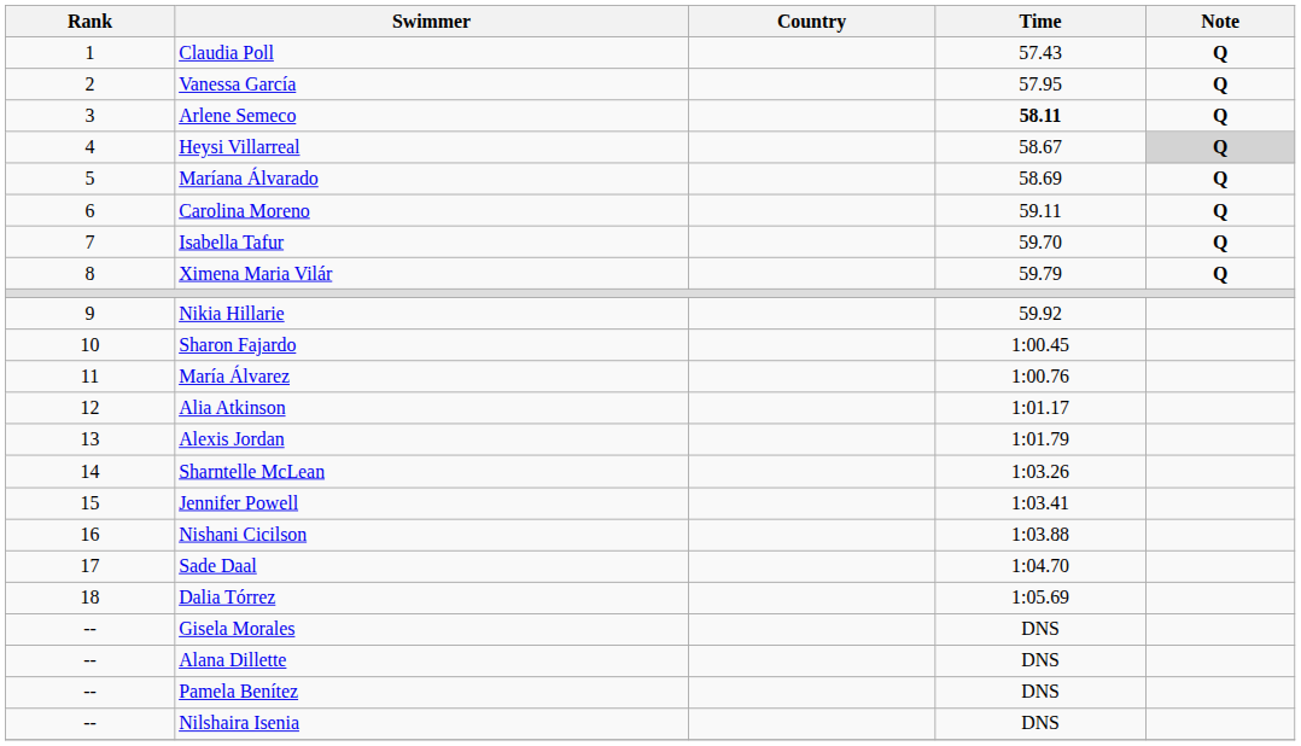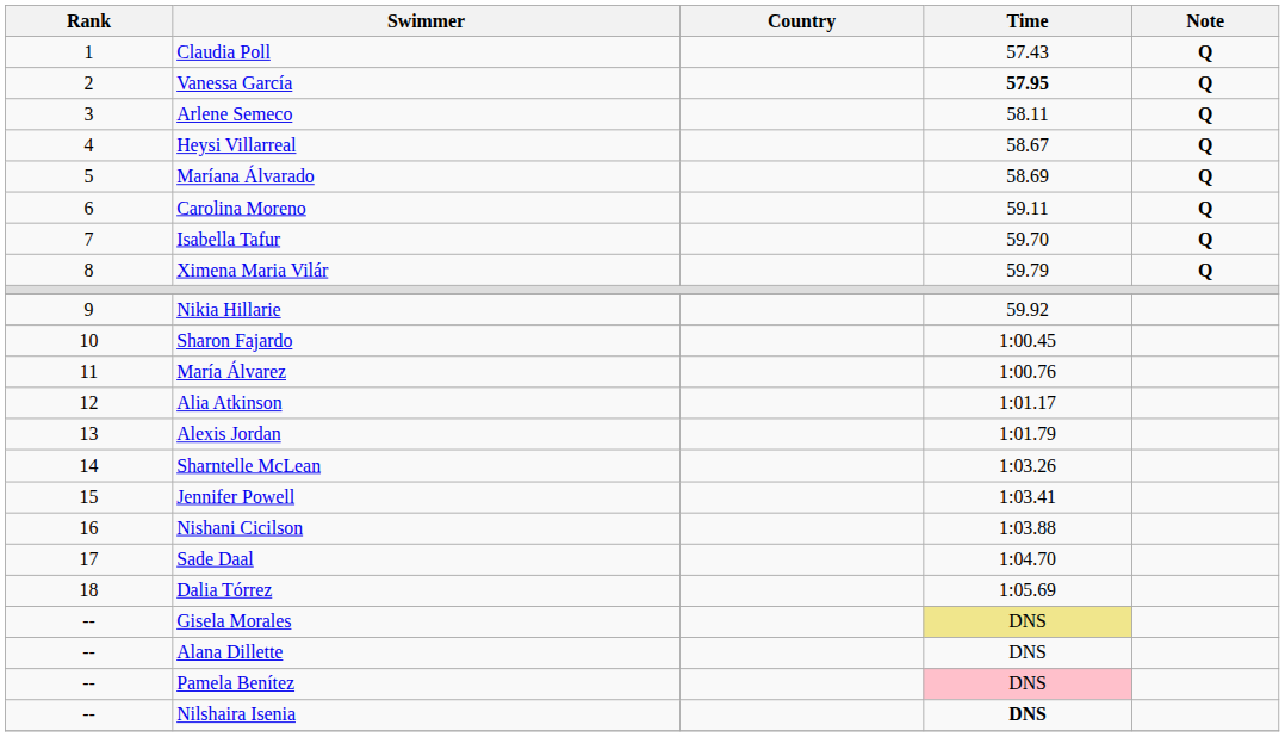Vanessa García | Time: normal -> bold
Arlene Semeco | Time: bold -> normal
Heysi Villarreal | Note: lightgrey background -> no background
Gisela Morales | Time: no background -> khaki background
Pamela Benítez | Time: no background -> pink background
Nilshaira Isenia | Time: normal -> bold
